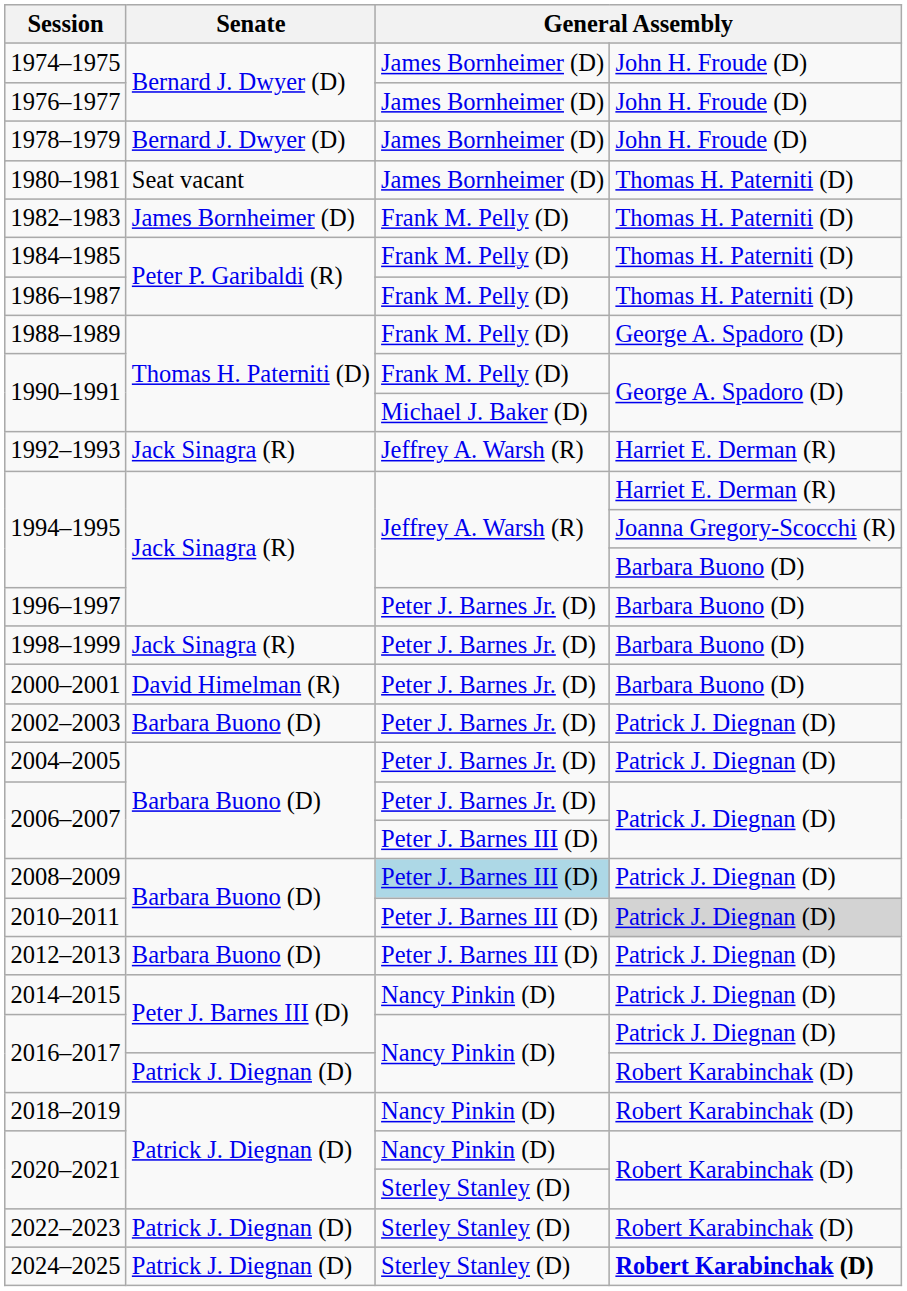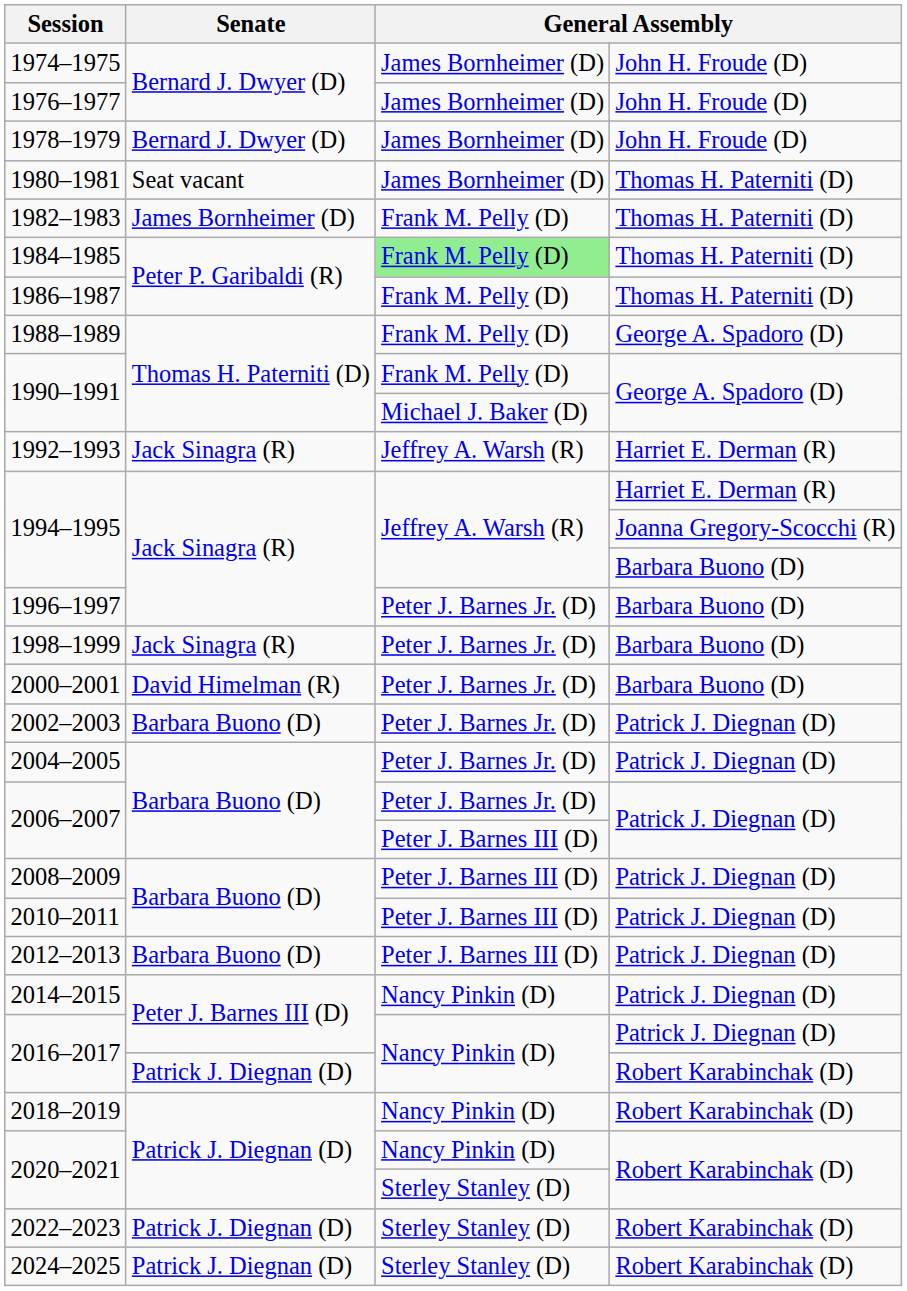1984–1985 | column 3: no background -> lightgreen background
2008–2009 | column 3: lightblue background -> no background
2010–2011 | column 4: lightgrey background -> no background
2024–2025 | column 4: bold -> normal
